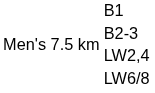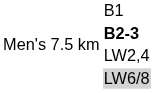B2-3 | column 2: normal -> bold
LW6/8 | column 2: no background -> lightgrey background
